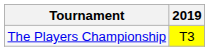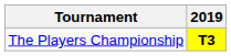The Players Championship | 2019: normal -> bold
